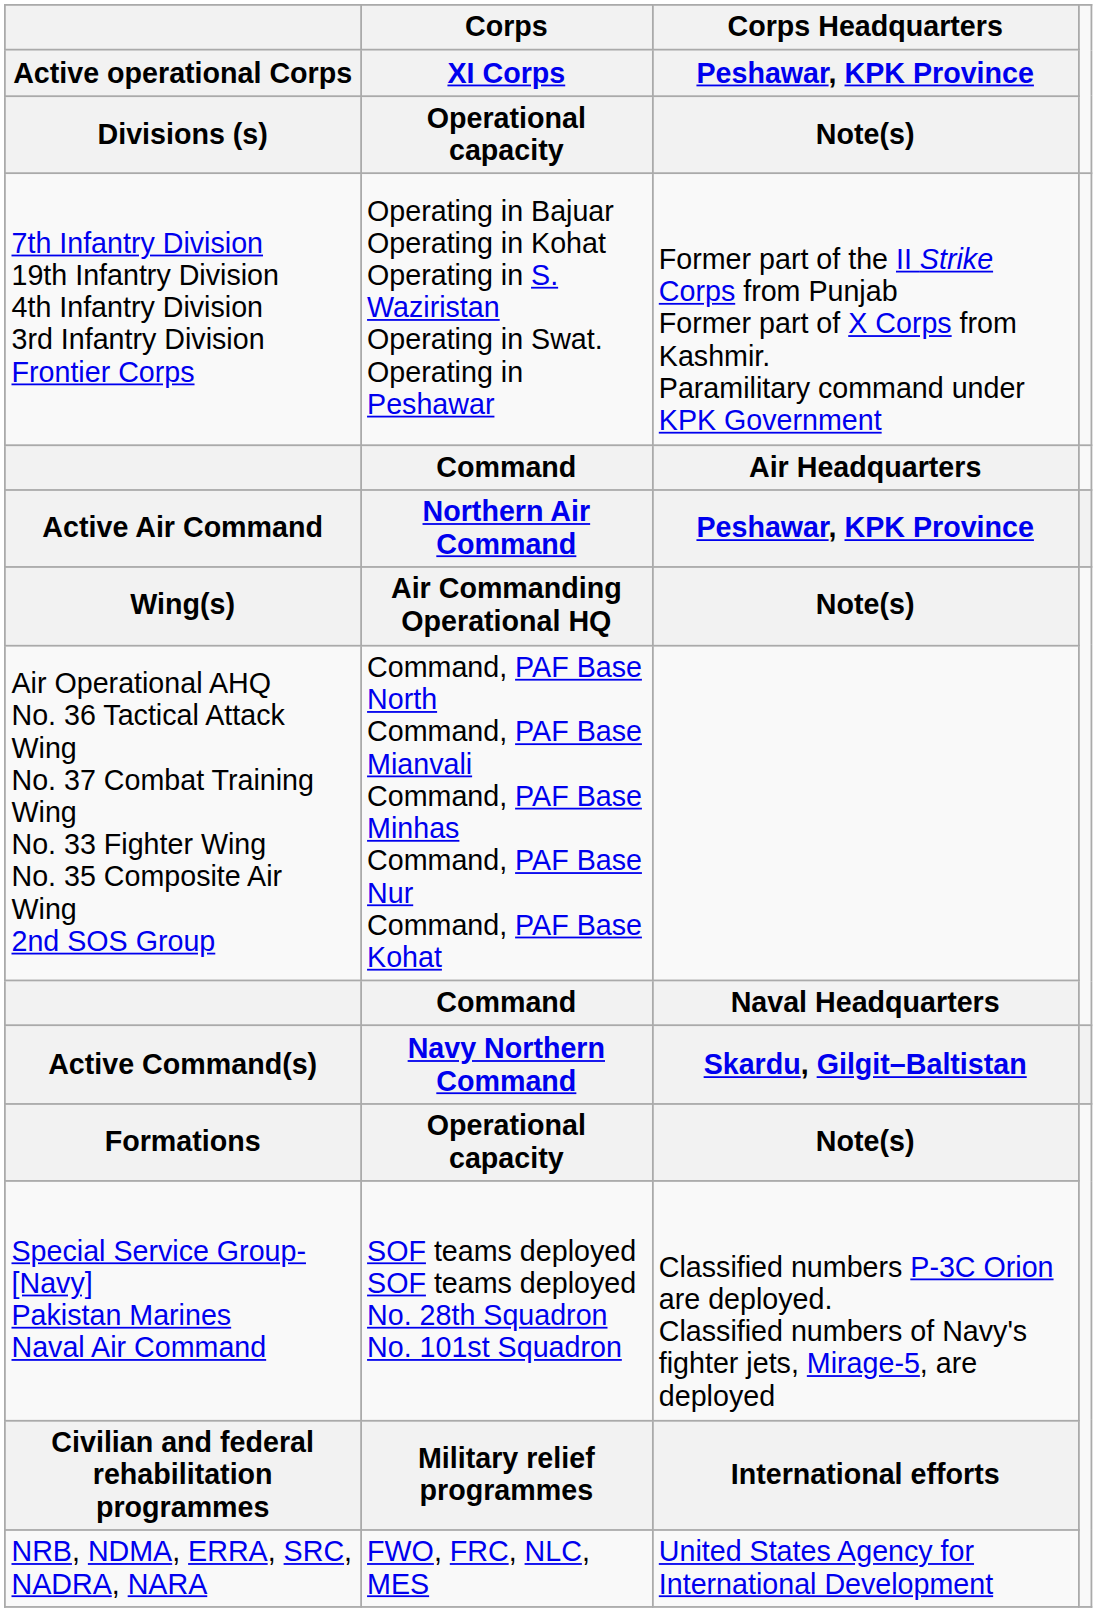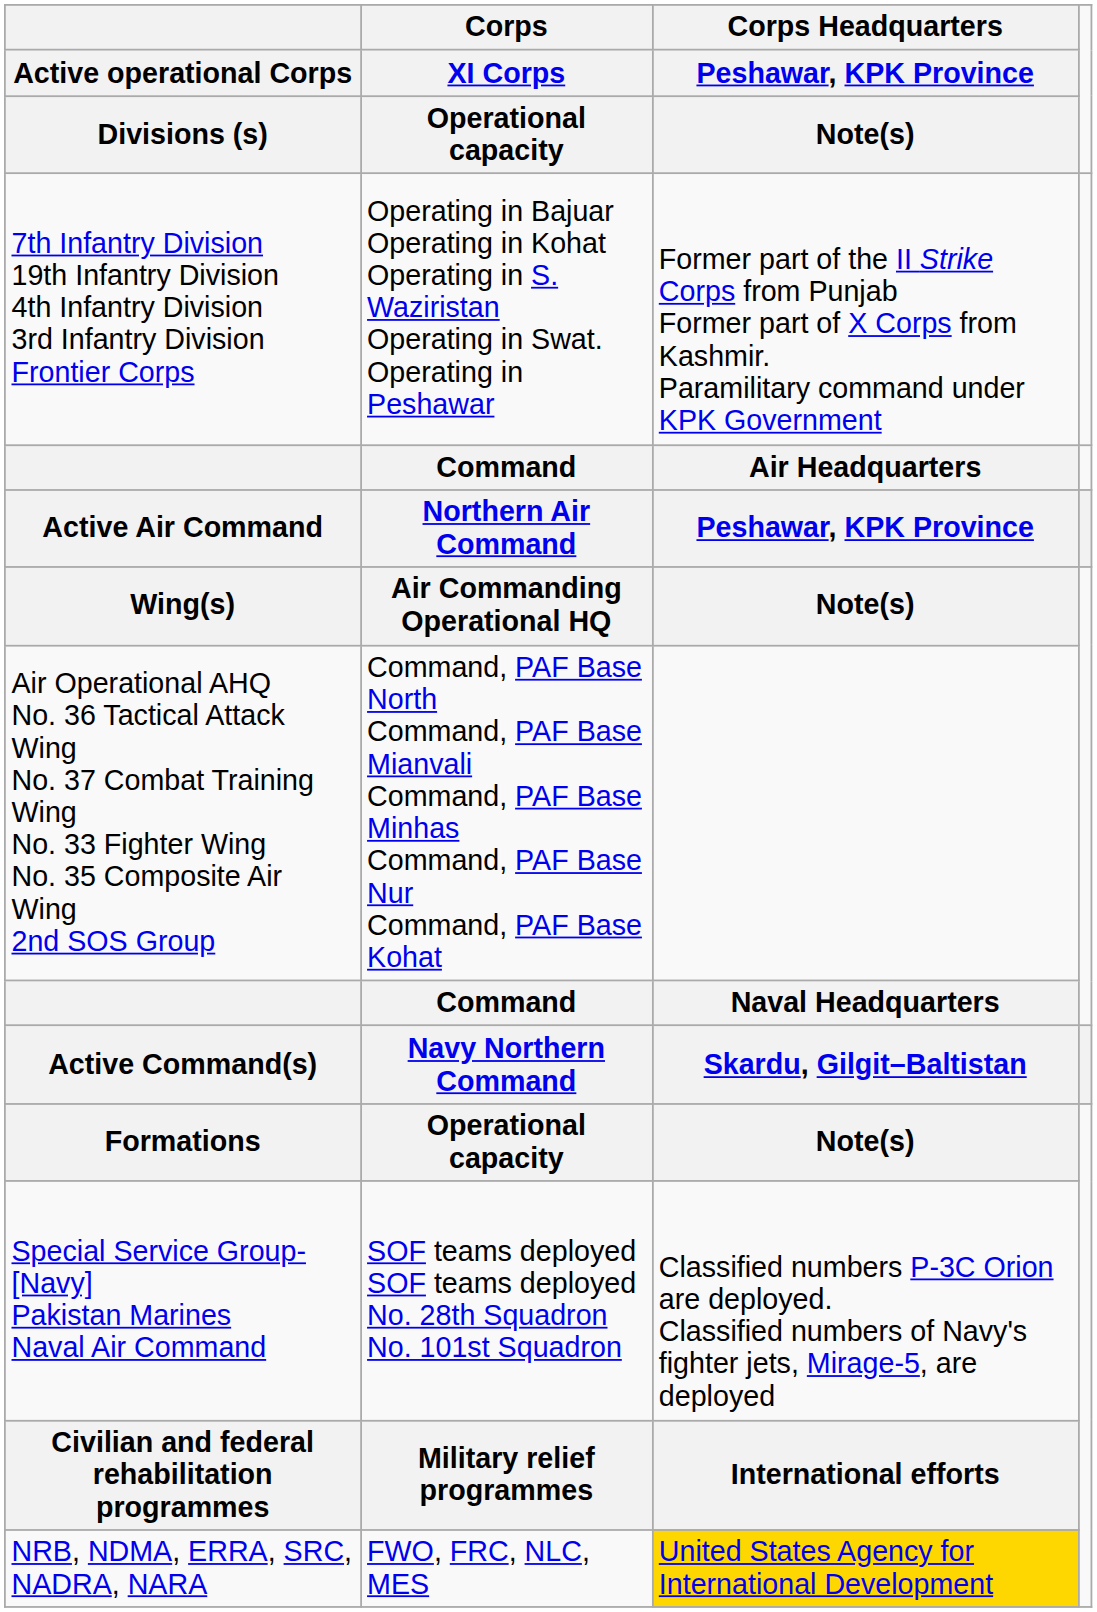NRB, NDMA, ERRA, SRC, NADRA, NARA | Corps Headquarters / Peshawar, KPK Province / Note(s): no background -> gold background
